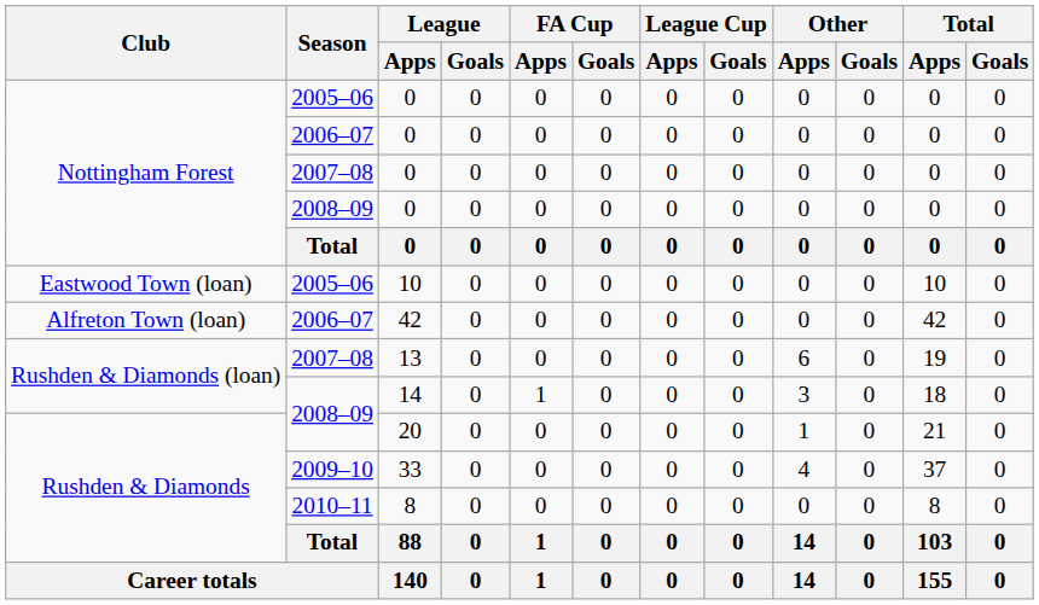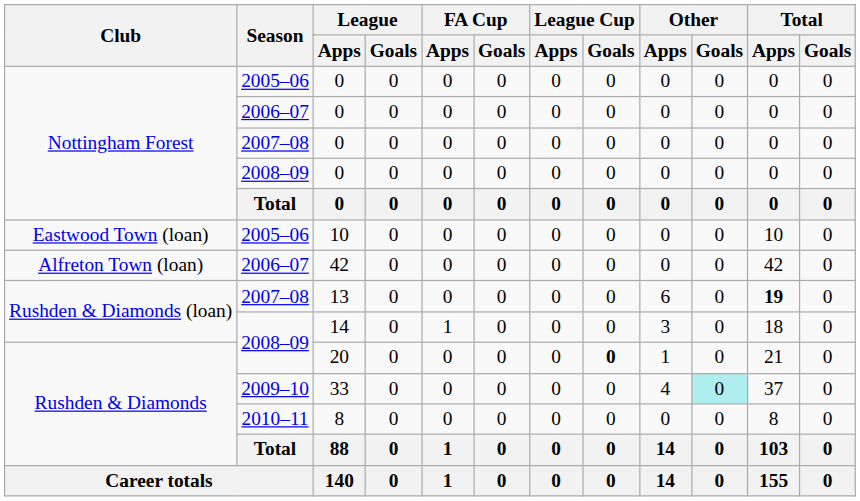13 | Total / Apps: normal -> bold
20 | League Cup / Goals: normal -> bold
33 | Other / Goals: no background -> paleturquoise background
